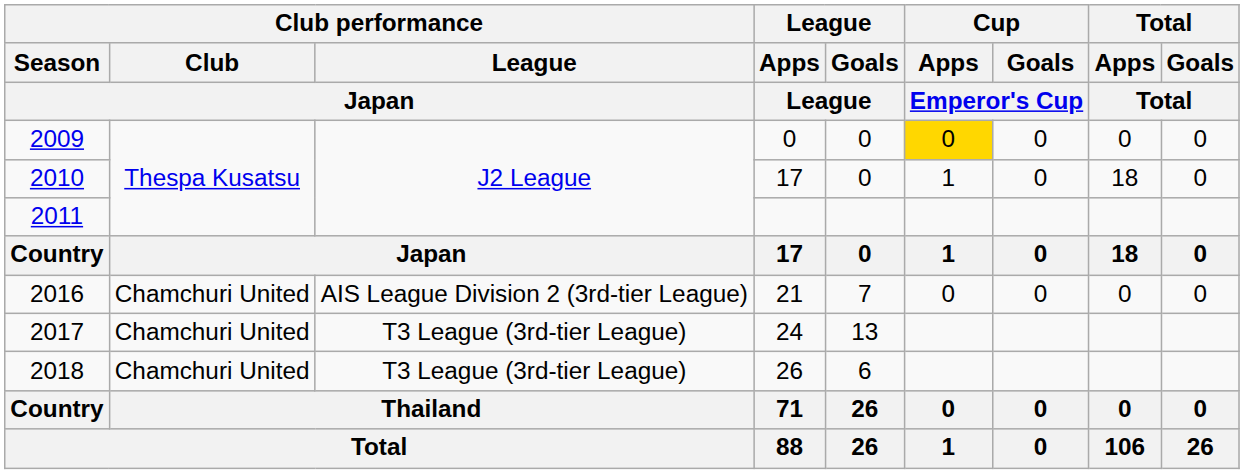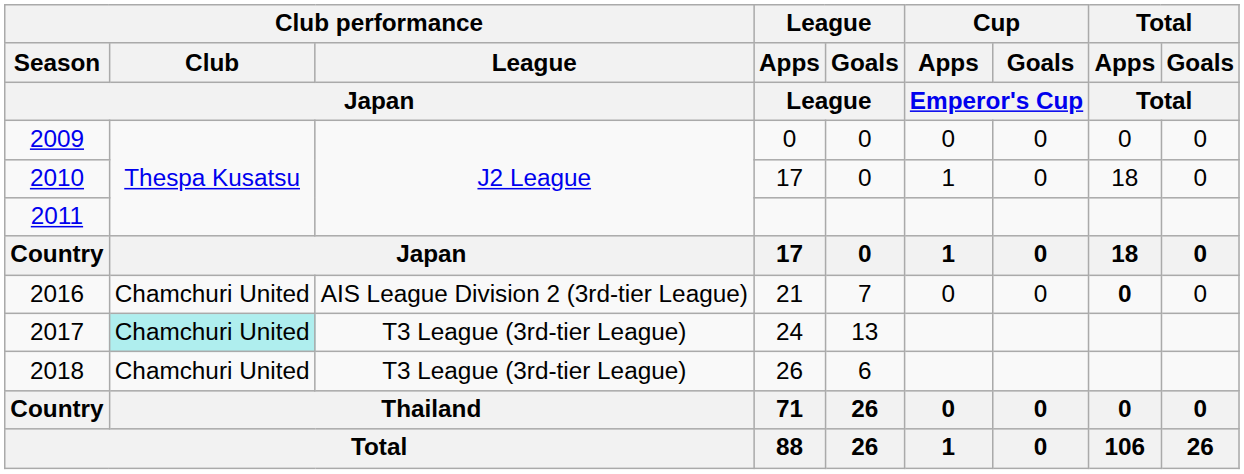2009 | Cup / Apps / Emperor's Cup: gold background -> no background
2016 | Total / Apps / Total: normal -> bold
2017 | Club performance / Club / Japan: no background -> paleturquoise background
